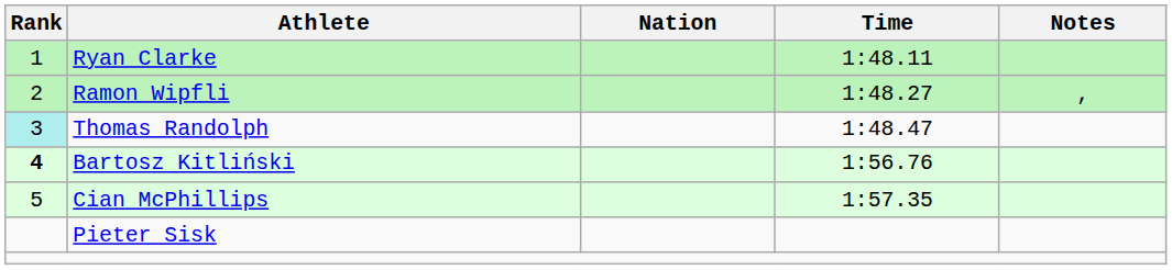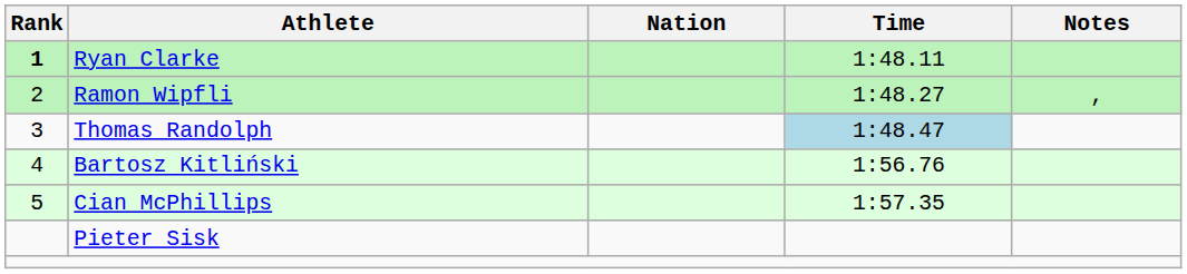Ryan Clarke | Rank: normal -> bold
Thomas Randolph | Rank: paleturquoise background -> no background
Thomas Randolph | Time: no background -> lightblue background
Bartosz Kitliński | Rank: bold -> normal
